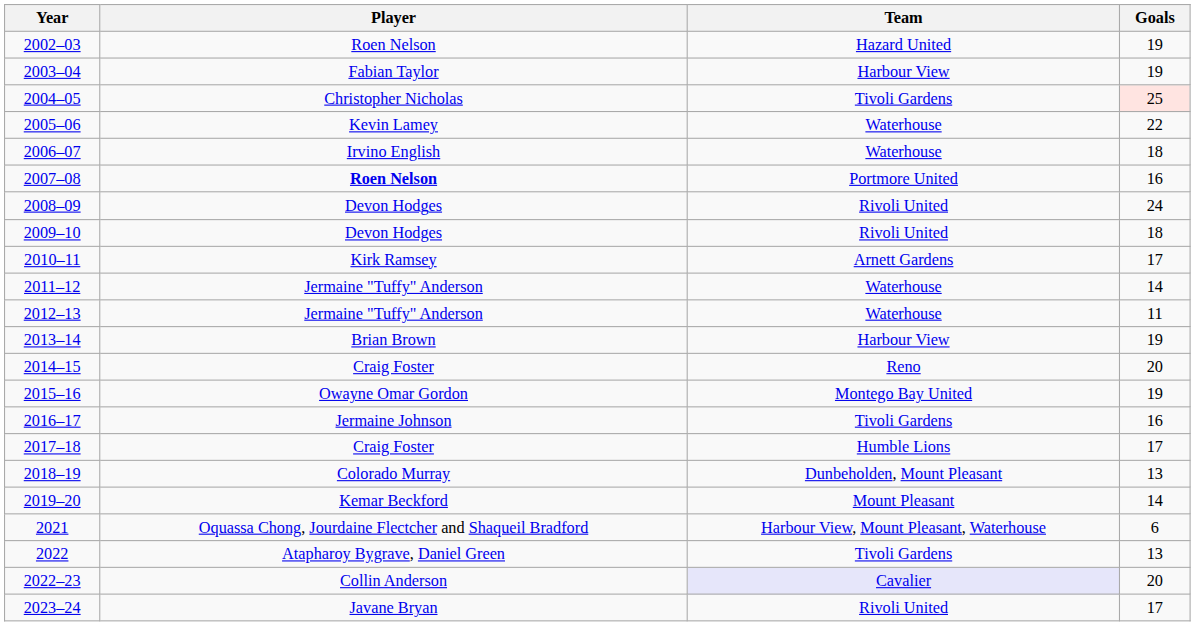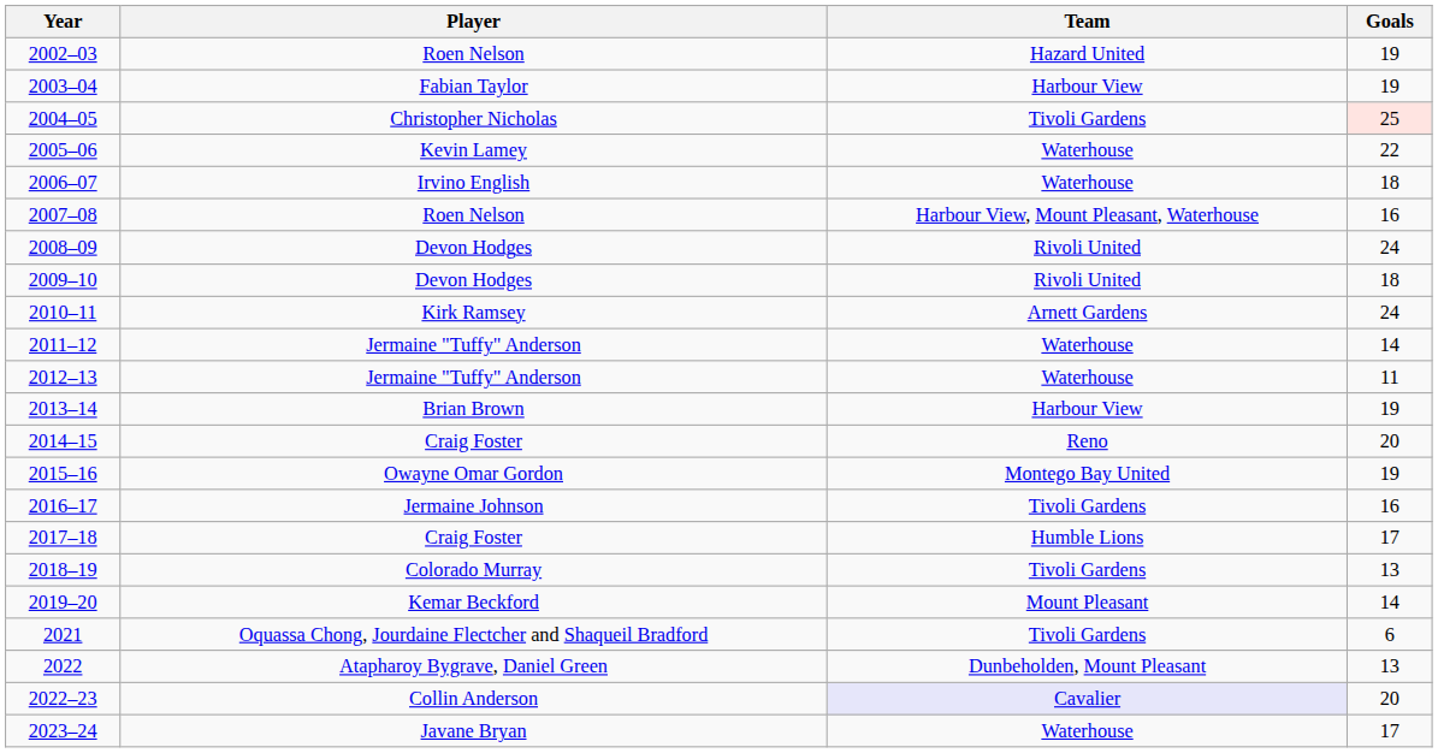2007–08 | Player: bold -> normal
2007–08 | Team: Portmore United -> Harbour View, Mount Pleasant, Waterhouse
2010–11 | Goals: 17 -> 24
2018–19 | Team: Dunbeholden, Mount Pleasant -> Tivoli Gardens
2021 | Team: Harbour View, Mount Pleasant, Waterhouse -> Tivoli Gardens
2022 | Team: Tivoli Gardens -> Dunbeholden, Mount Pleasant
2023–24 | Team: Rivoli United -> Waterhouse
